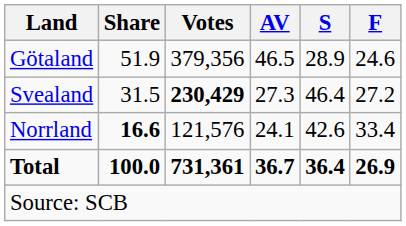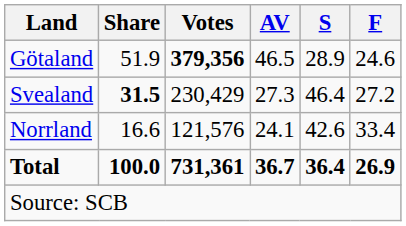Götaland | Votes: normal -> bold
Svealand | Share: normal -> bold
Svealand | Votes: bold -> normal
Norrland | Share: bold -> normal
